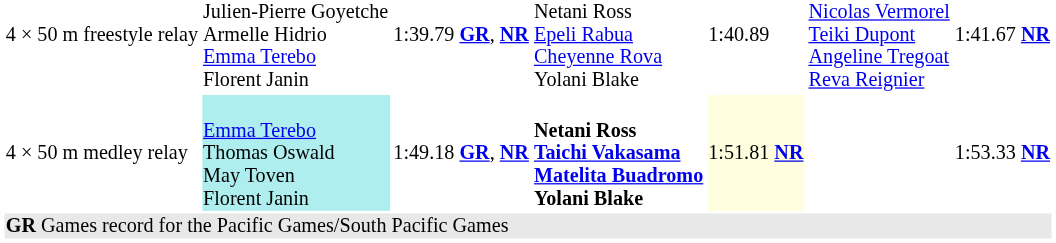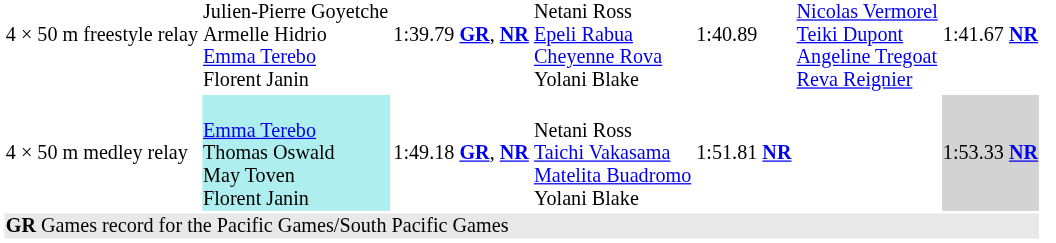4 × 50 m medley relay | column 4: bold -> normal
4 × 50 m medley relay | column 5: lightyellow background -> no background
4 × 50 m medley relay | column 7: no background -> lightgrey background
